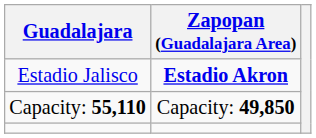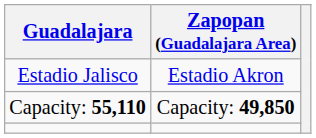Estadio Jalisco | Zapopan (Guadalajara Area): bold -> normal
